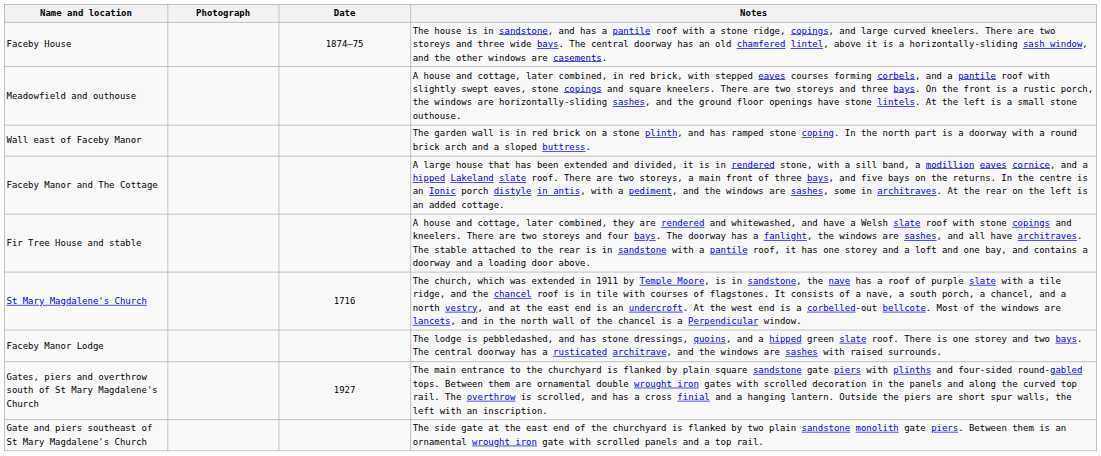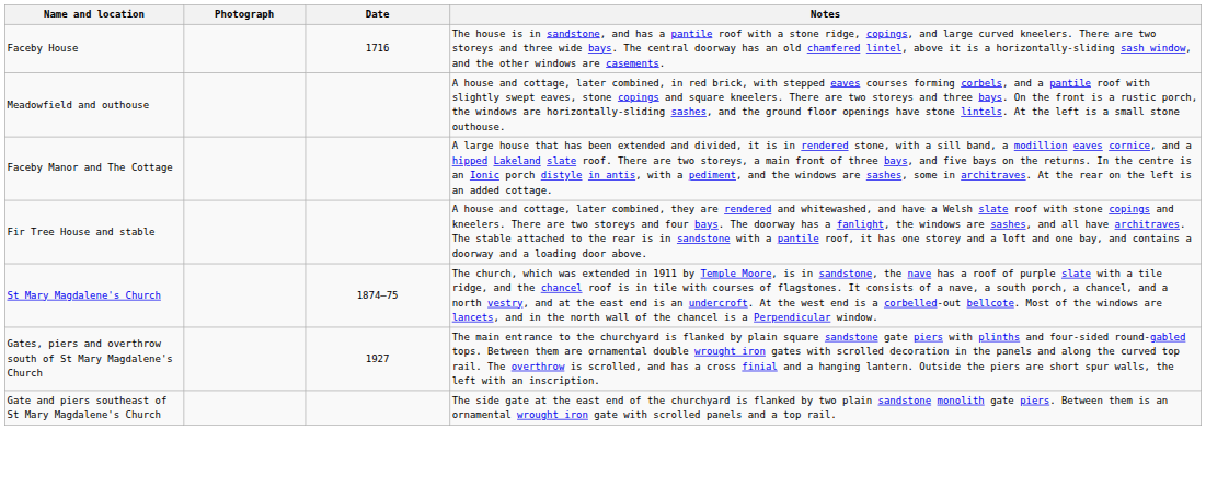Faceby House | Date: 1874–75 -> 1716
- row: Wall east of Faceby Manor | The garden wall is in red brick on a stone plinth, and has ramped stone coping. In the north part is a doorway with a round brick arch and a sloped buttress.
St Mary Magdalene's Church | Date: 1716 -> 1874–75
- row: Faceby Manor Lodge | The lodge is pebbledashed, and has stone dressings, quoins, and a hipped green slate roof. There is one storey and two bays. The central doorway has a rusticated architrave, and the windows are sashes with raised surrounds.
